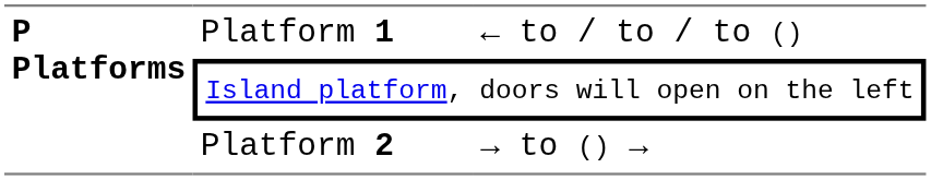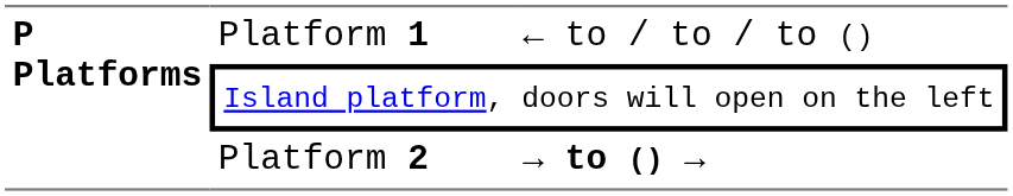Platform 2 | column 3: normal -> bold
